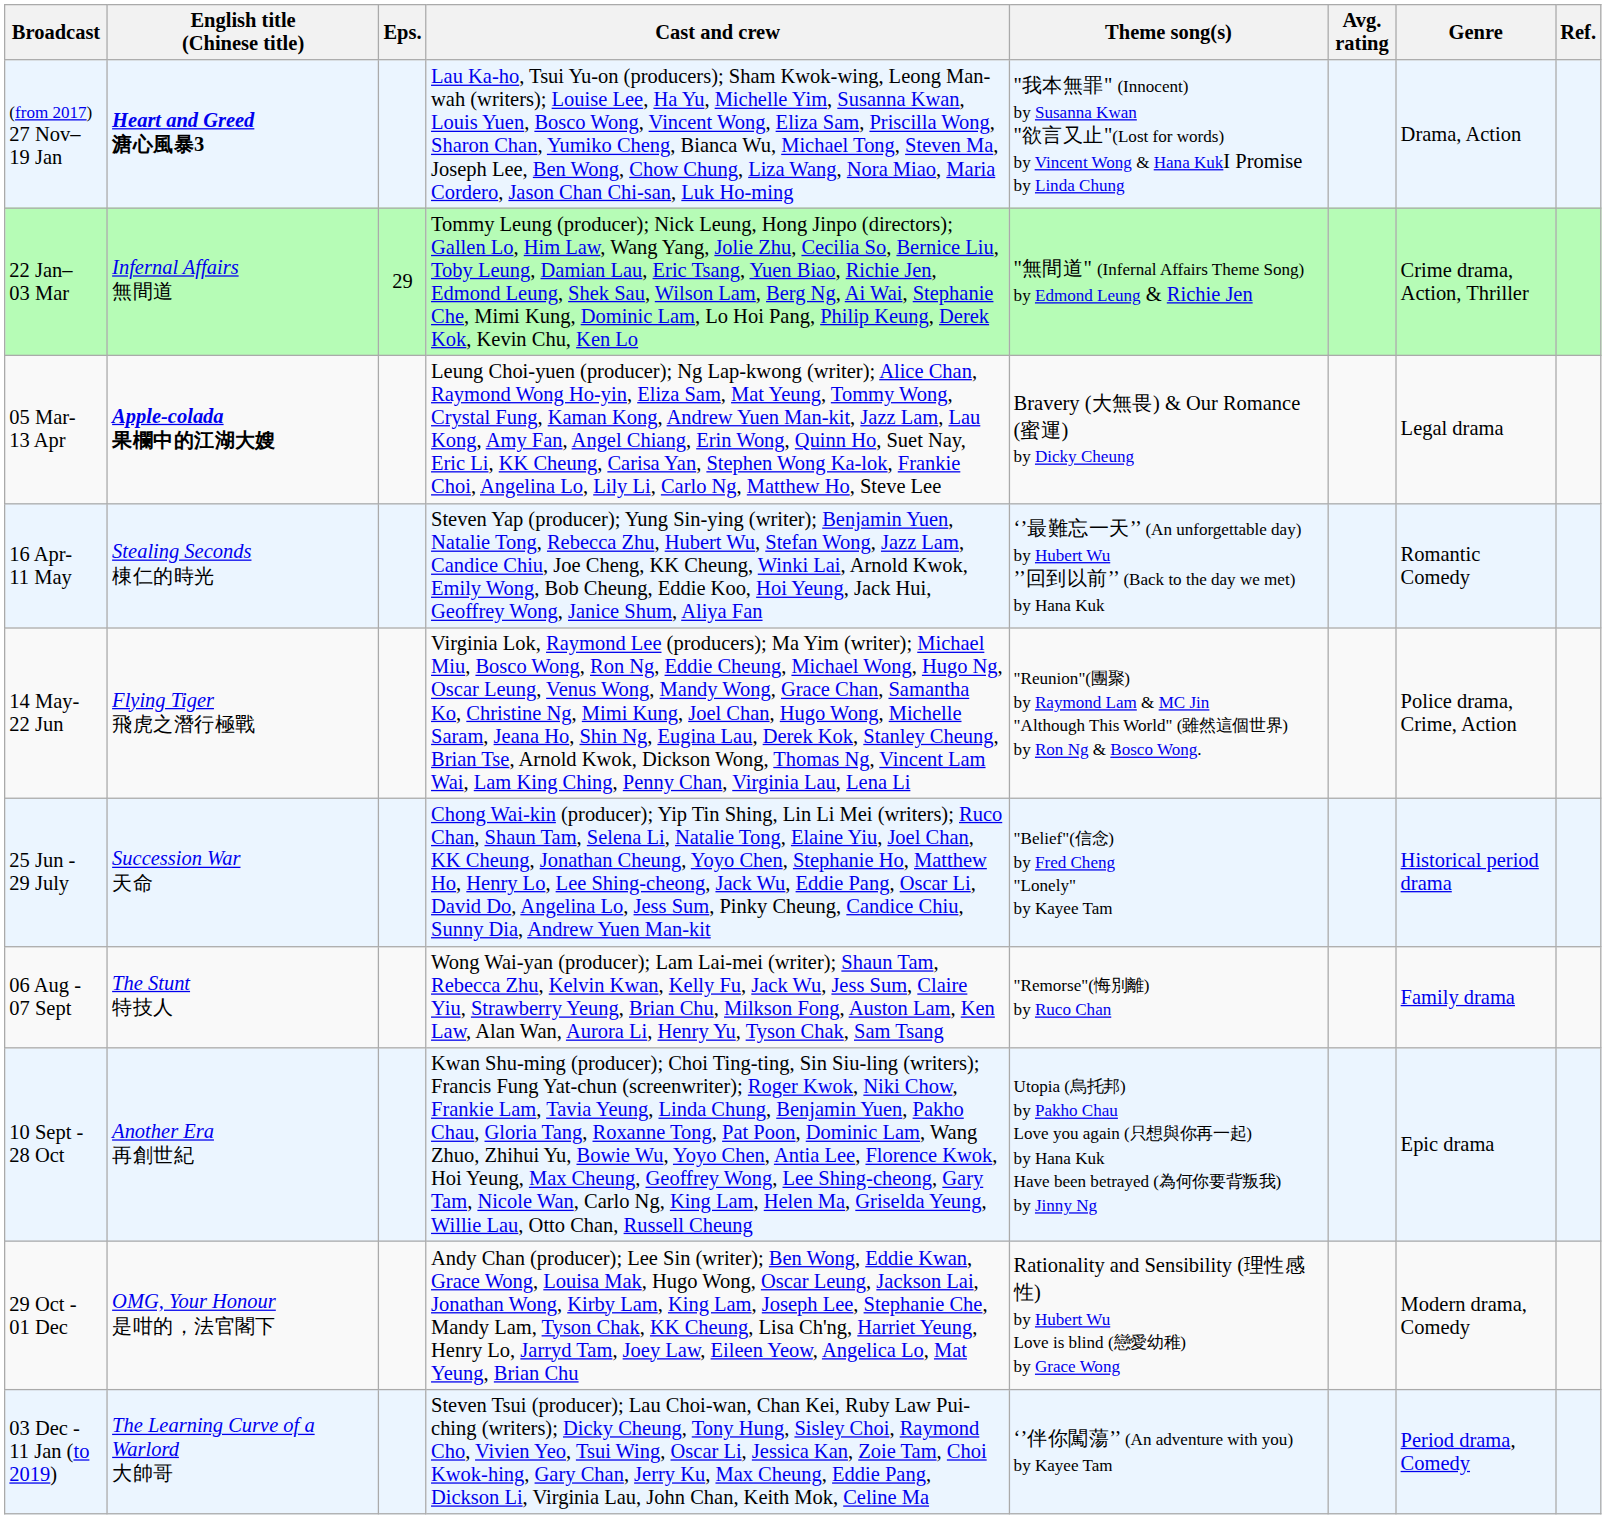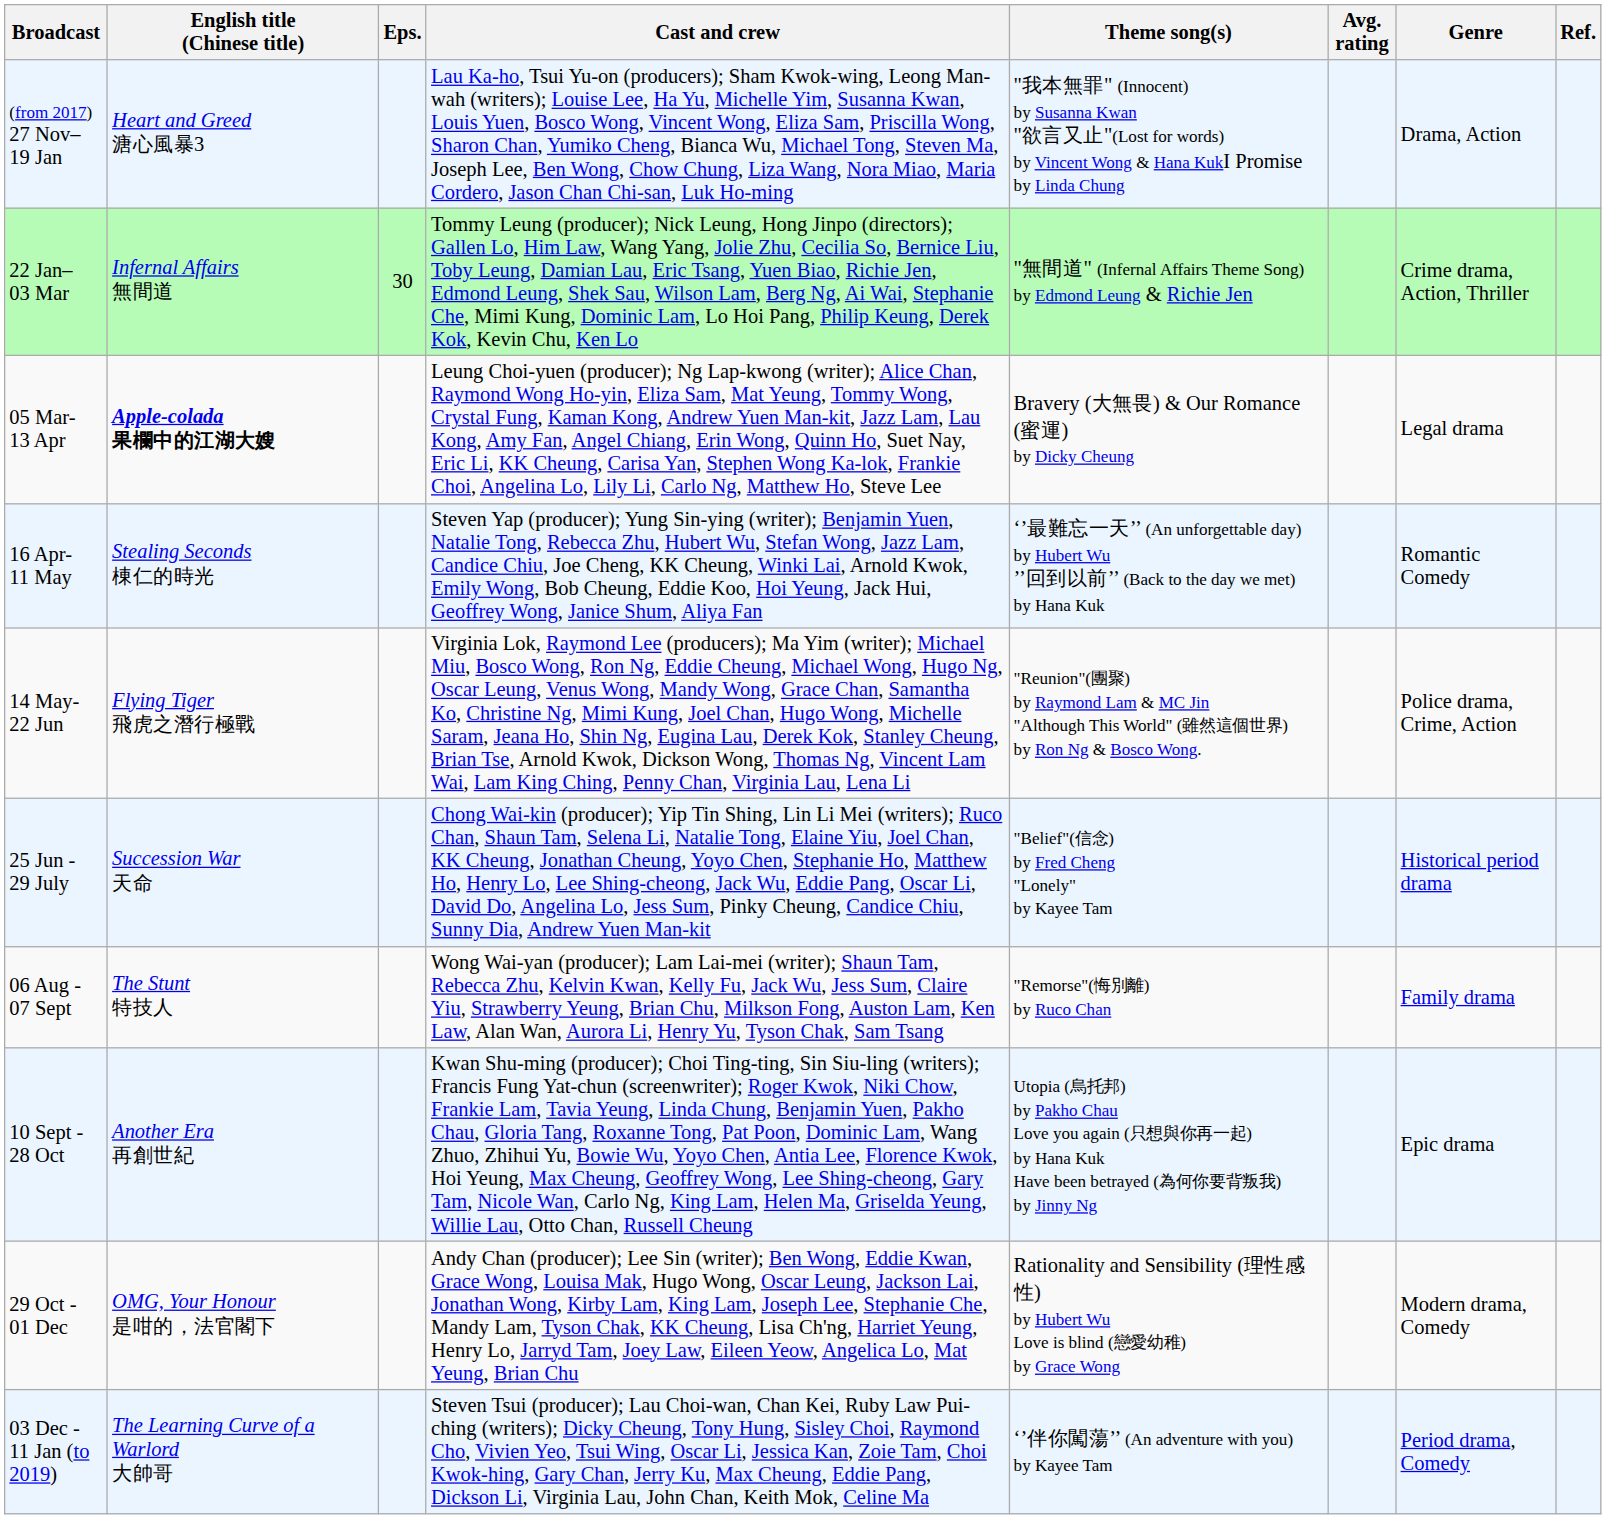(from 2017) 27 Nov– 19 Jan | English title (Chinese title): bold -> normal
22 Jan– 03 Mar | Eps.: 29 -> 30
